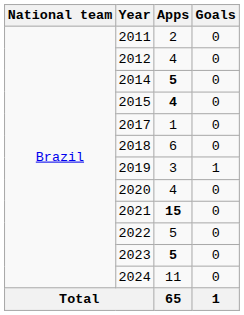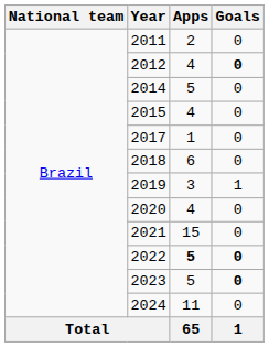2012 | Goals: normal -> bold
2014 | Apps: bold -> normal
2015 | Apps: bold -> normal
2021 | Apps: bold -> normal
2022 | Apps: normal -> bold
2022 | Goals: normal -> bold
2023 | Apps: bold -> normal
2023 | Goals: normal -> bold
